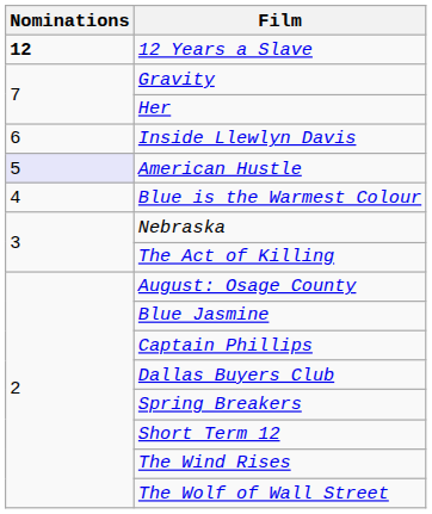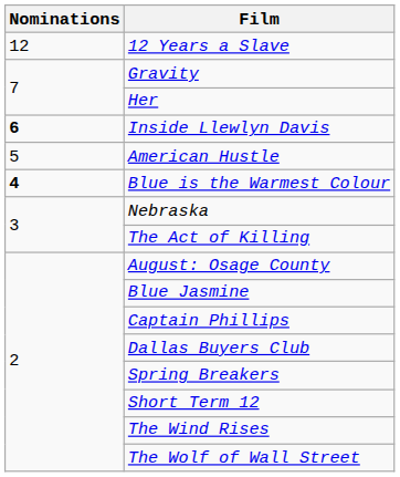12 Years a Slave | Nominations: bold -> normal
Inside Llewlyn Davis | Nominations: normal -> bold
American Hustle | Nominations: lavender background -> no background
Blue is the Warmest Colour | Nominations: normal -> bold
